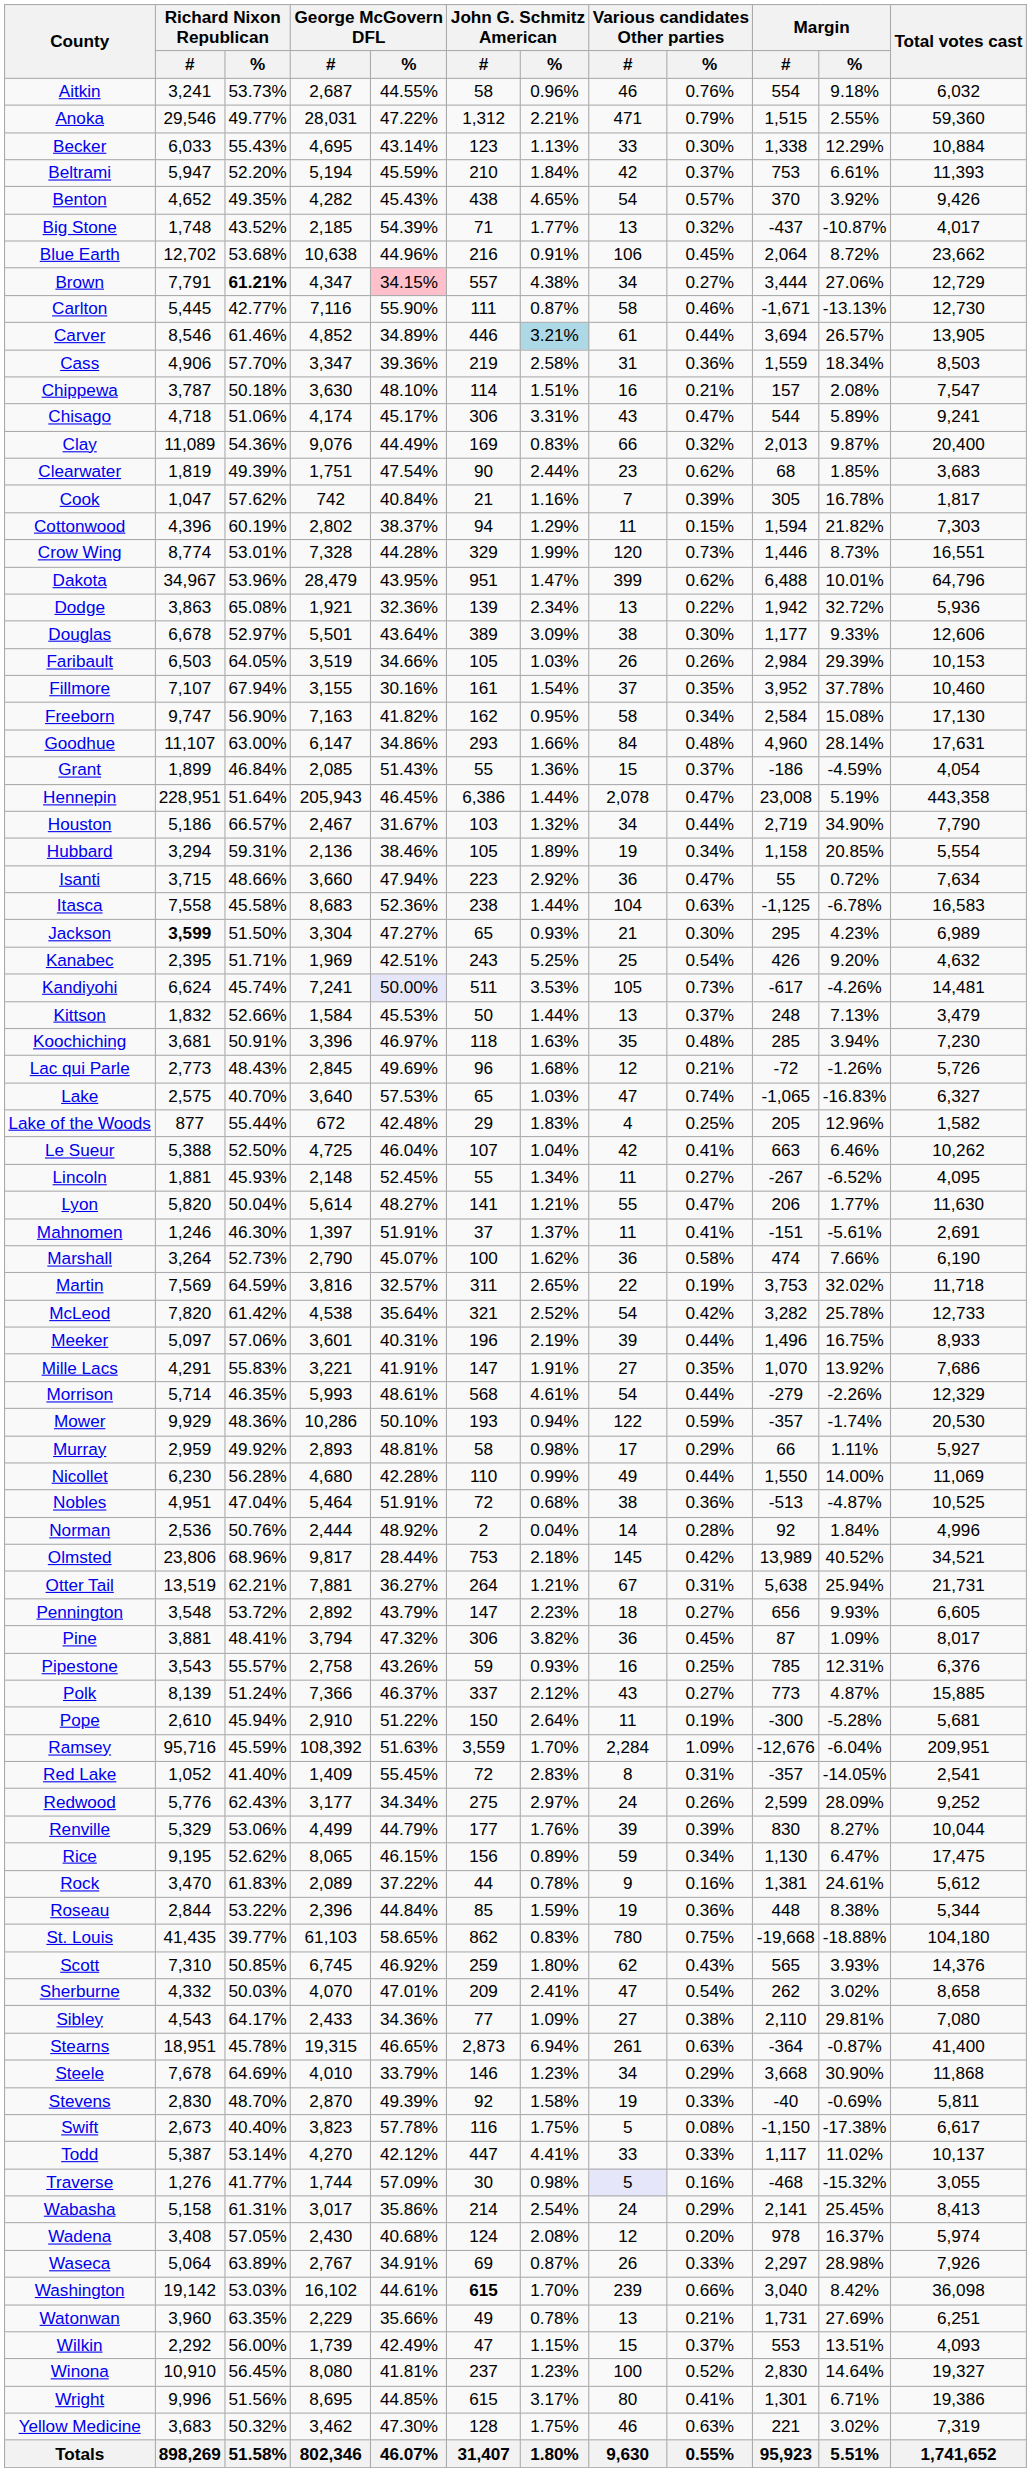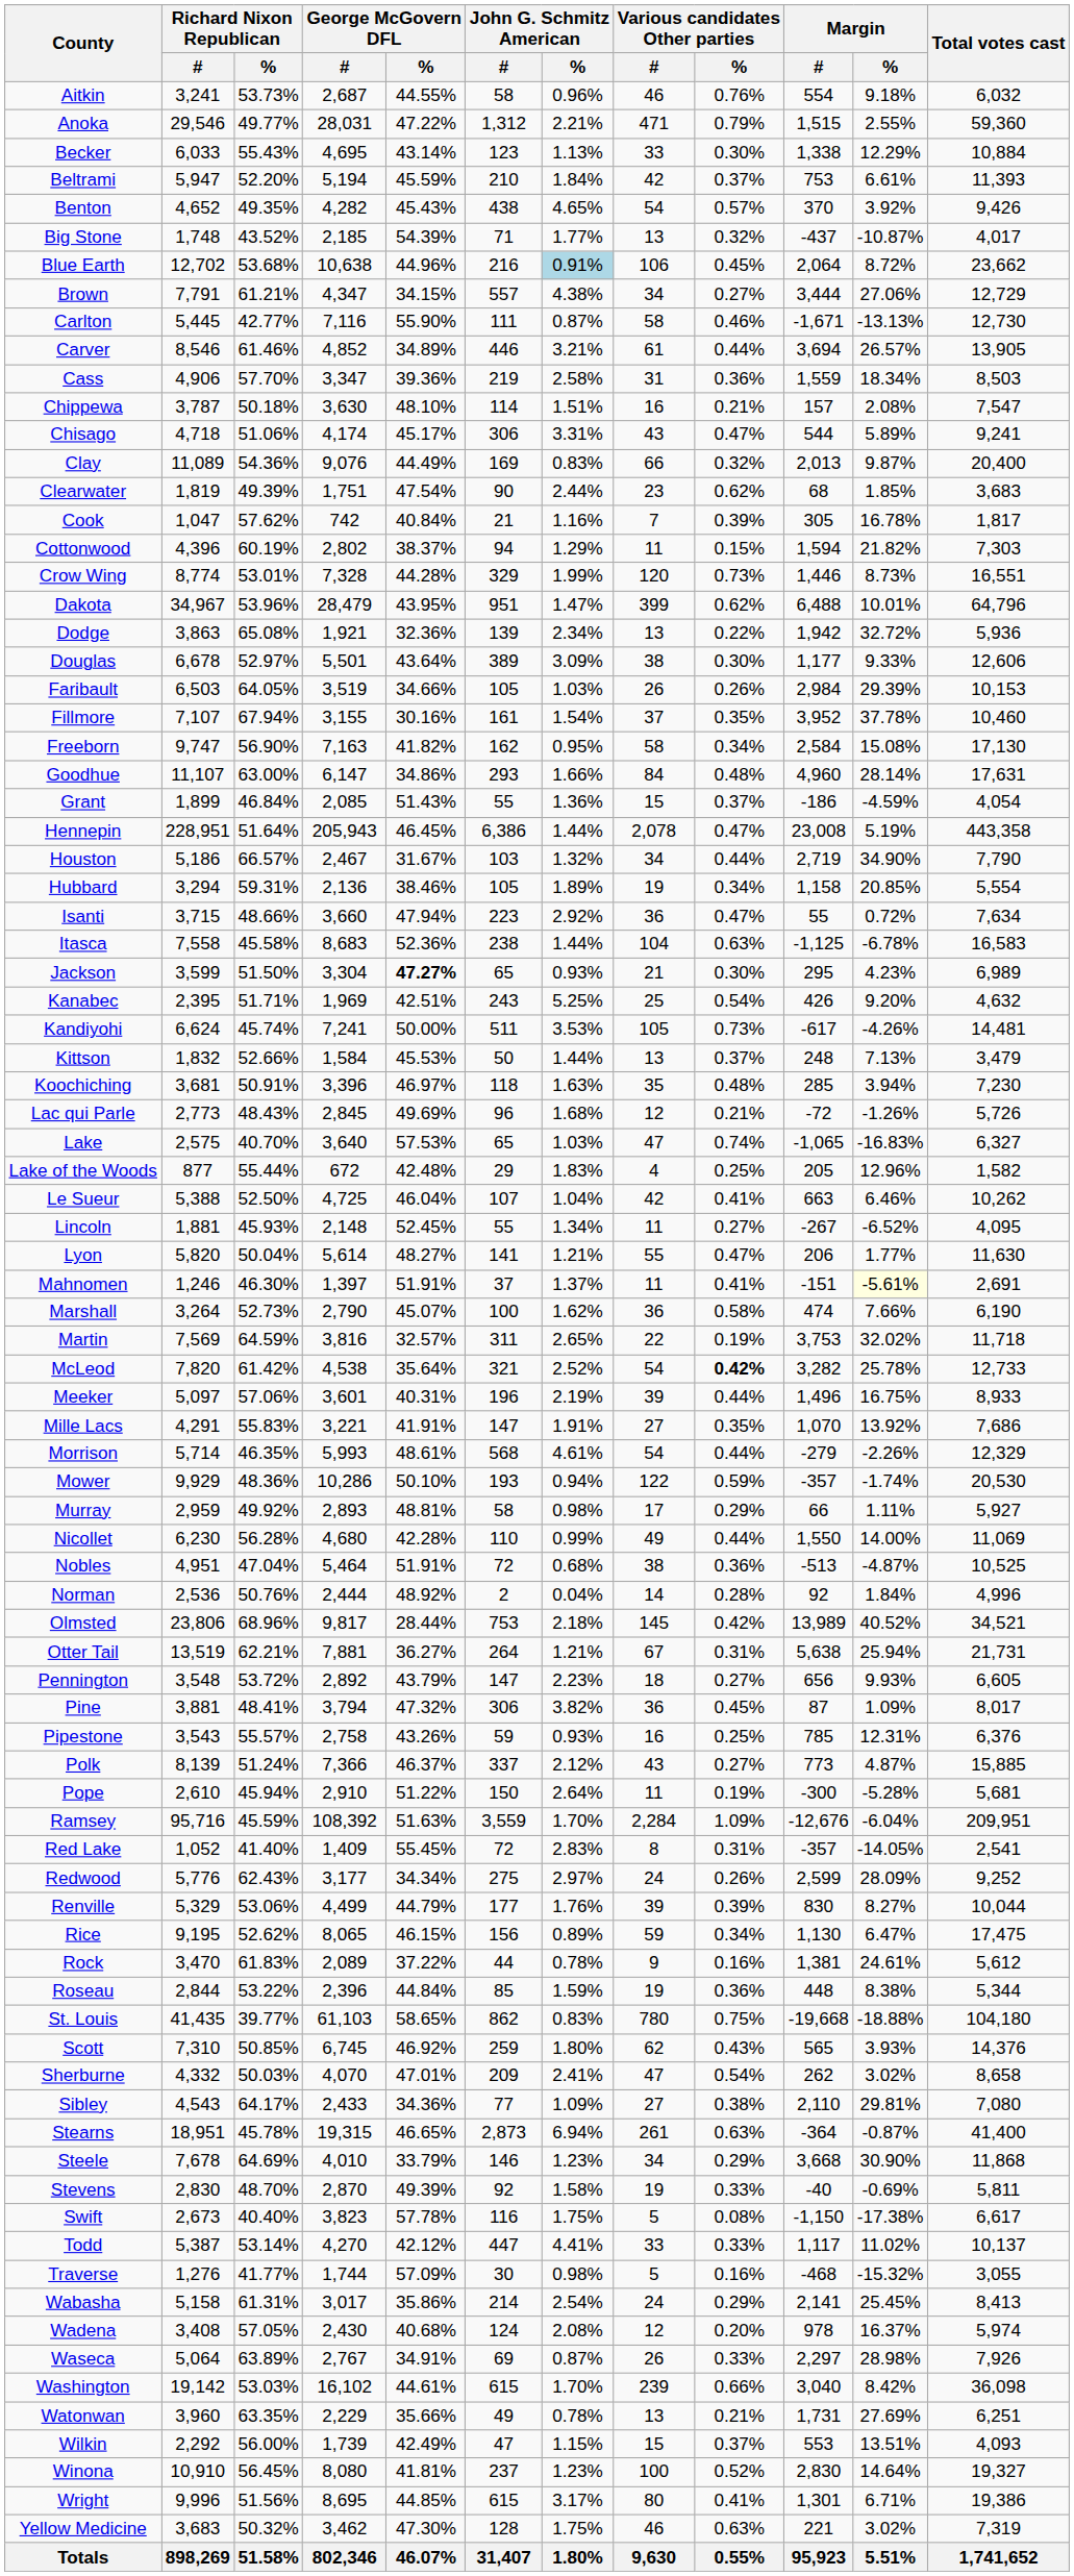Blue Earth | John G. Schmitz American / %: no background -> lightblue background
Brown | Richard Nixon Republican / %: bold -> normal
Brown | George McGovern DFL / %: pink background -> no background
Carver | John G. Schmitz American / %: lightblue background -> no background
Jackson | Richard Nixon Republican / #: bold -> normal
Jackson | George McGovern DFL / %: normal -> bold
Kandiyohi | George McGovern DFL / %: lavender background -> no background
Mahnomen | Margin / %: no background -> lightyellow background
McLeod | Various candidates Other parties / %: normal -> bold
Traverse | Various candidates Other parties / #: lavender background -> no background
Washington | John G. Schmitz American / #: bold -> normal
